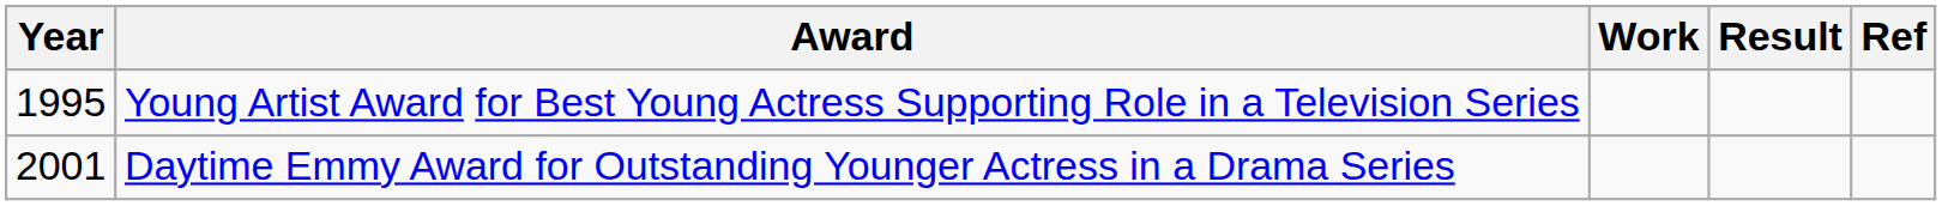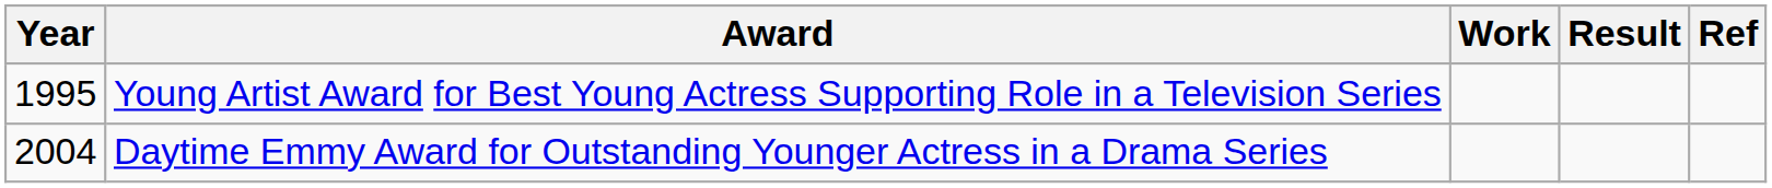row 3 | Year: 2001 -> 2004
